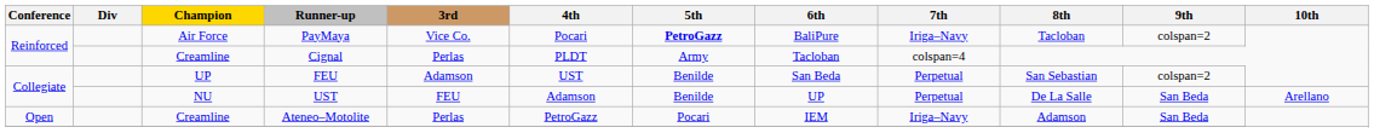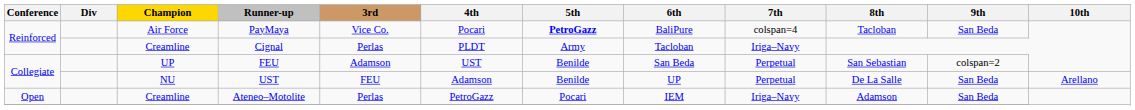PayMaya | 7th: Iriga–Navy -> colspan=4
PayMaya | 9th: colspan=2 -> San Beda
Cignal | 7th: colspan=4 -> Iriga–Navy
